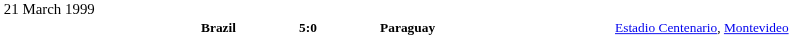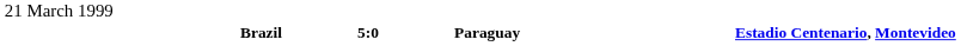Brazil | column 4: normal -> bold
